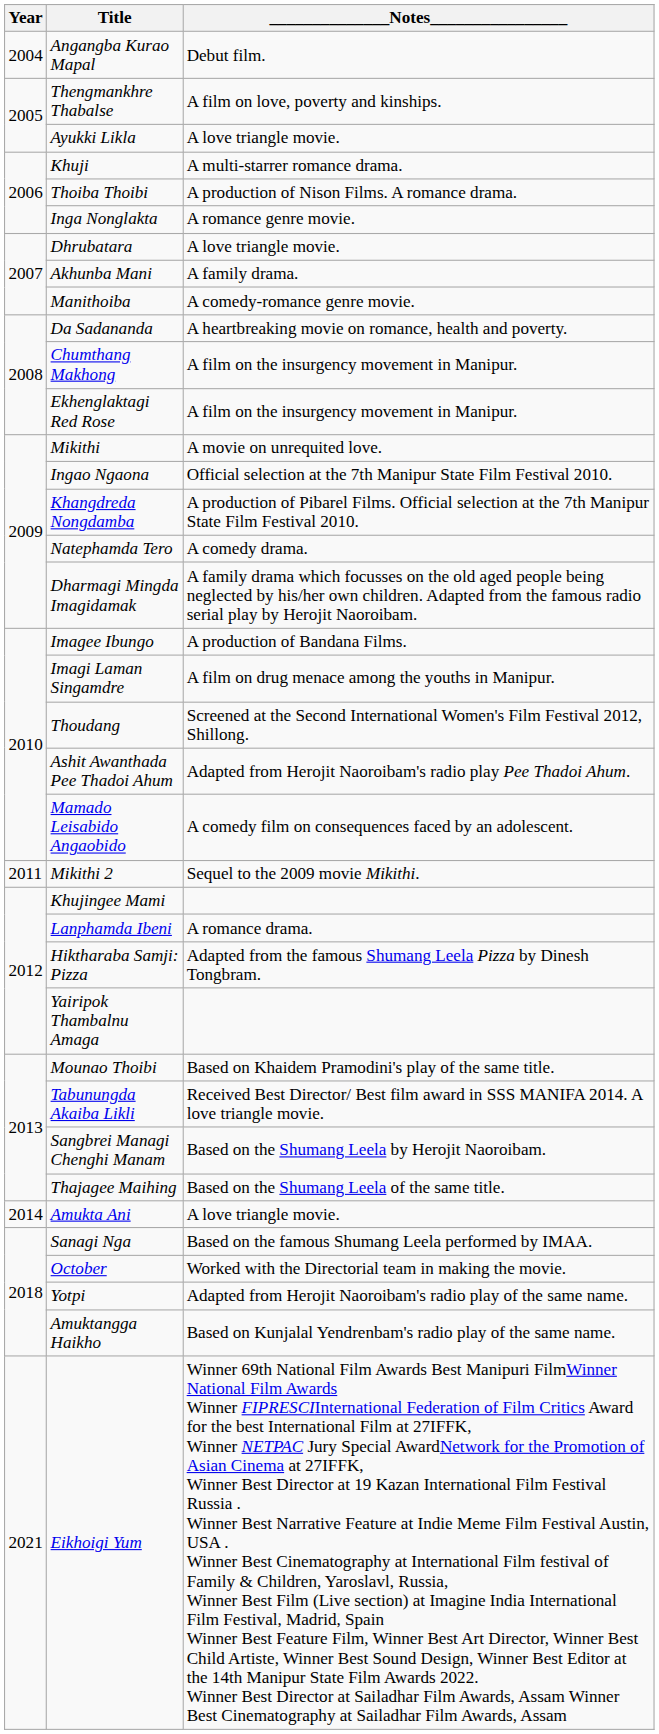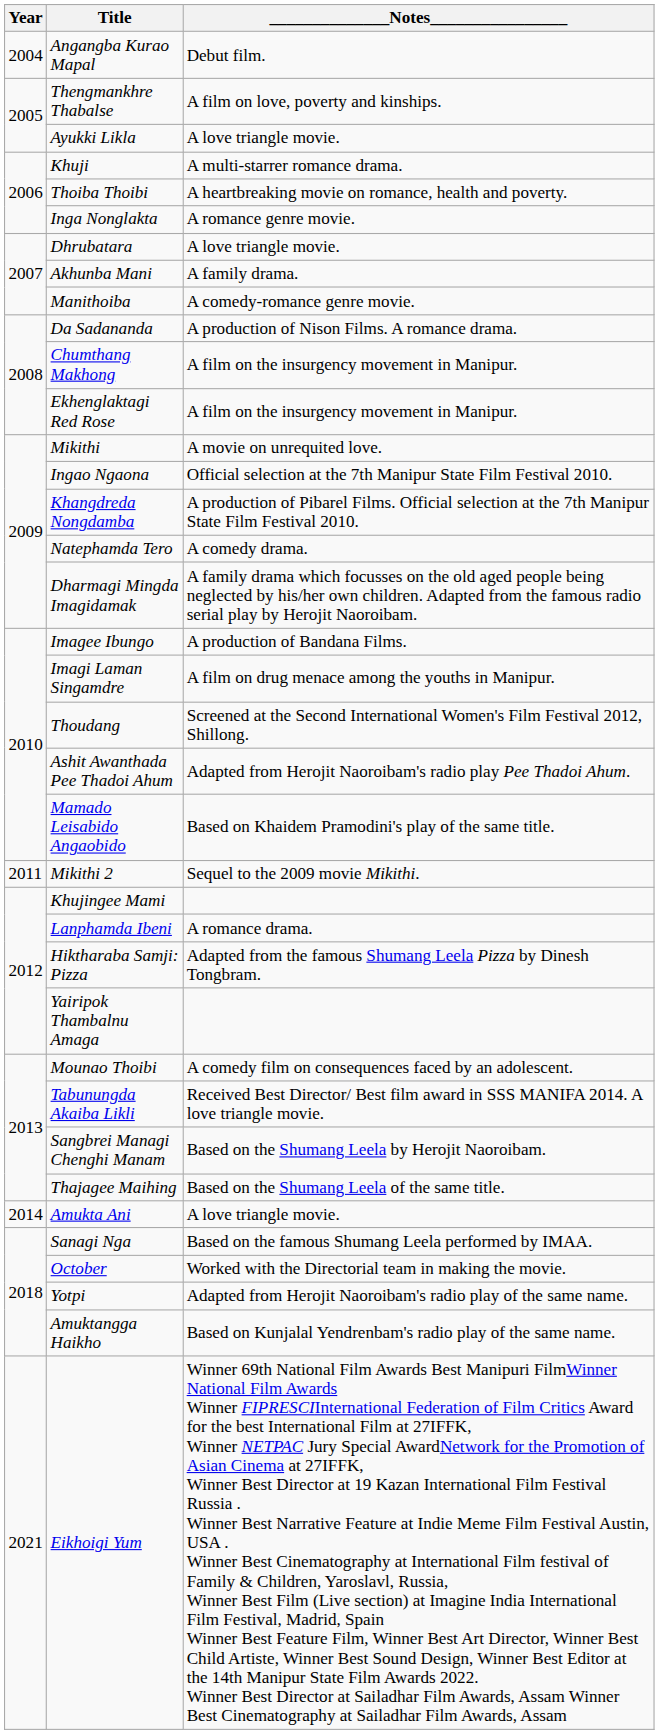Thoiba Thoibi | ______________Notes________________: A production of Nison Films. A romance drama. -> A heartbreaking movie on romance, health and poverty.
Da Sadananda | ______________Notes________________: A heartbreaking movie on romance, health and poverty. -> A production of Nison Films. A romance drama.
Mamado Leisabido Angaobido | ______________Notes________________: A comedy film on consequences faced by an adolescent. -> Based on Khaidem Pramodini's play of the same title.
Mounao Thoibi | ______________Notes________________: Based on Khaidem Pramodini's play of the same title. -> A comedy film on consequences faced by an adolescent.
